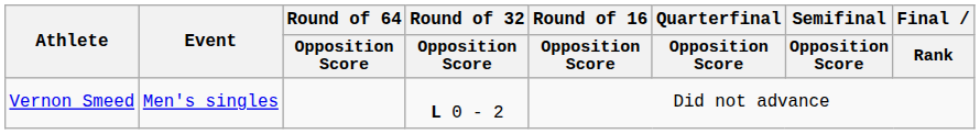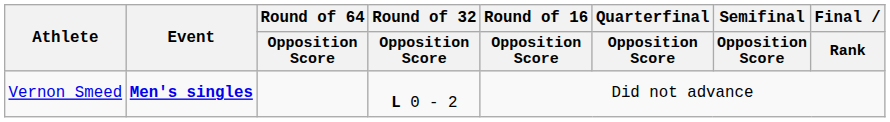Vernon Smeed | Event: normal -> bold
